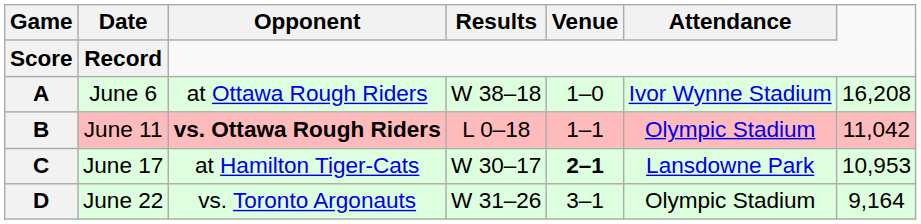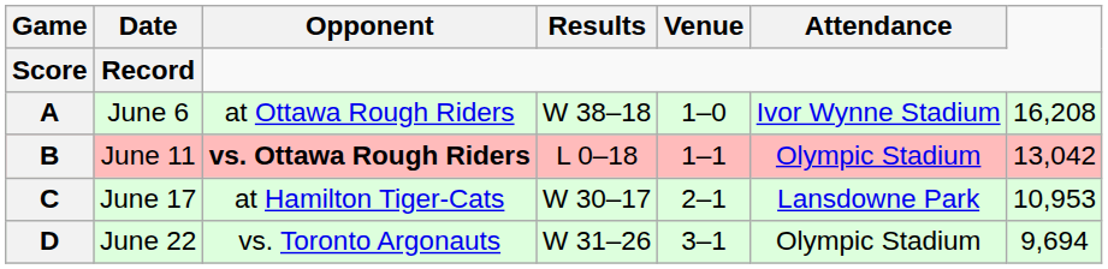B | column 7: 11,042 -> 13,042
C | Venue: bold -> normal
D | column 7: 9,164 -> 9,694
